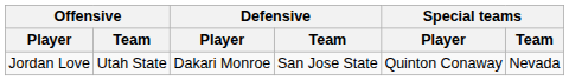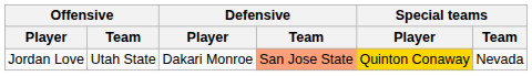Jordan Love | Defensive / Team: no background -> lightsalmon background
Jordan Love | Special teams / Player: no background -> gold background
